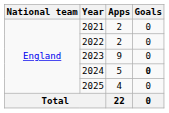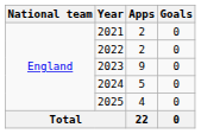2024 | Goals: bold -> normal
